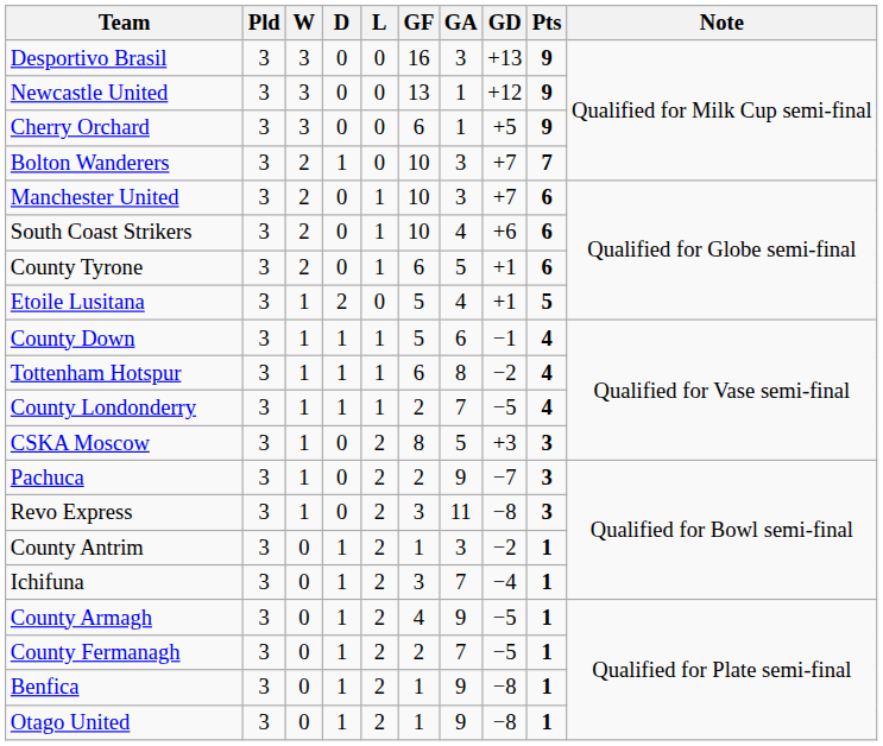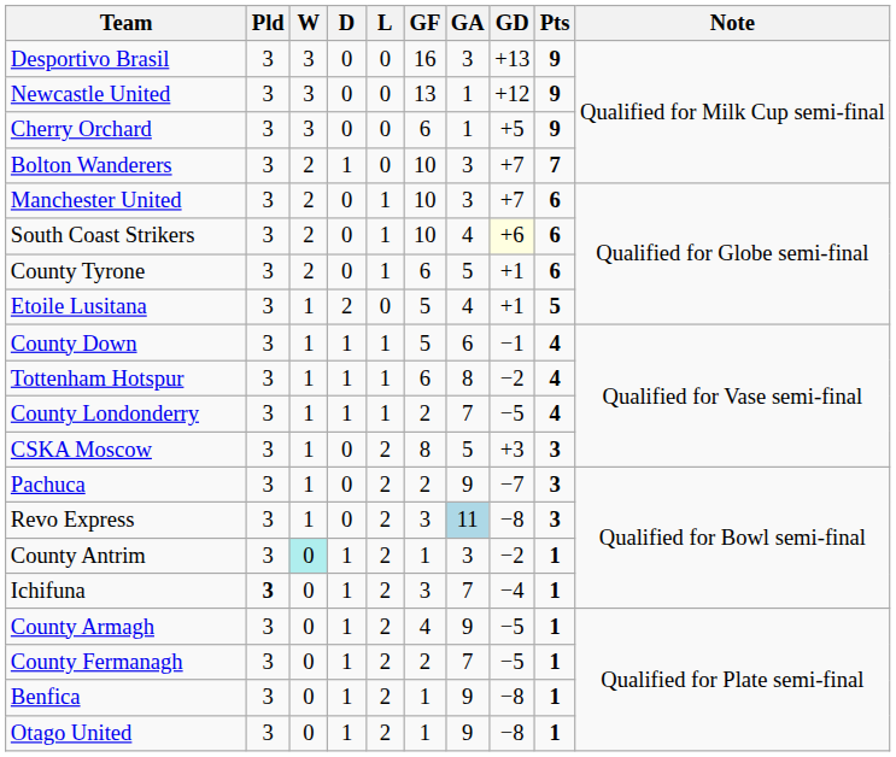South Coast Strikers | GD: no background -> lightyellow background
Revo Express | GA: no background -> lightblue background
County Antrim | W: no background -> paleturquoise background
Ichifuna | Pld: normal -> bold
